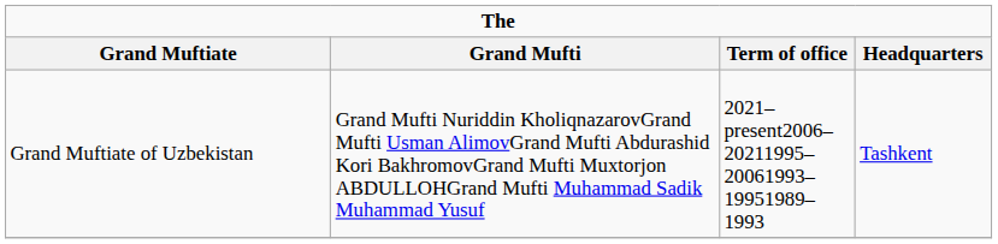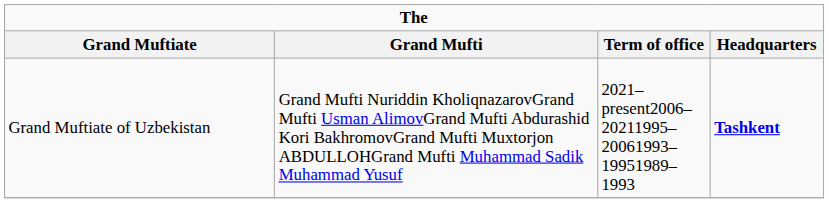Grand Muftiate of Uzbekistan | Headquarters: normal -> bold
